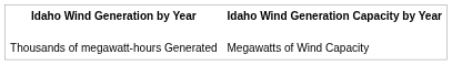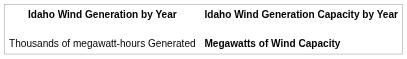Thousands of megawatt-hours Generated | Idaho Wind Generation Capacity by Year: normal -> bold
